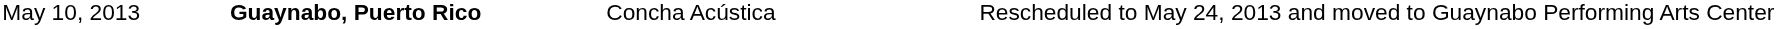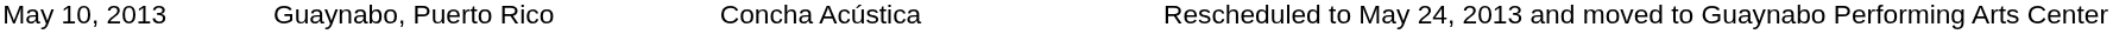May 10, 2013 | column 2: bold -> normal
